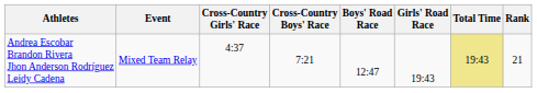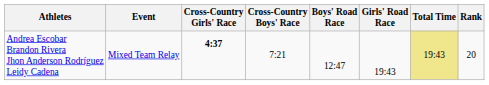row 2 | Cross-Country Girls' Race: normal -> bold
row 2 | Rank: 21 -> 20
